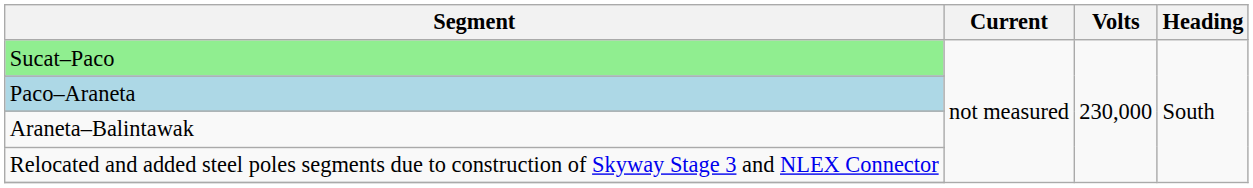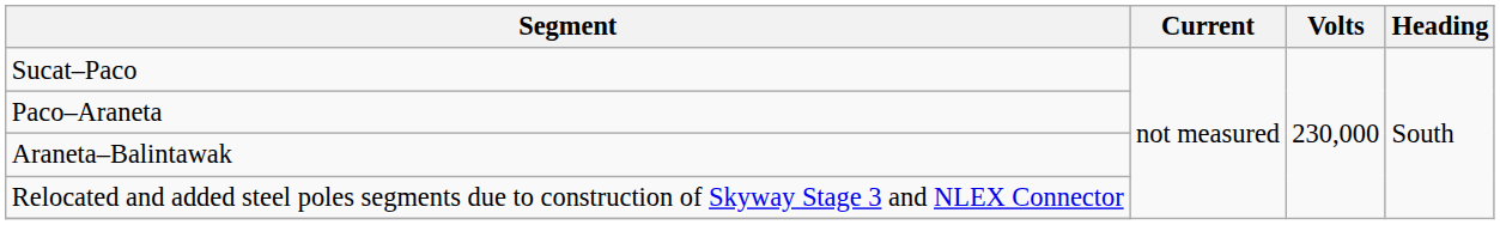Sucat–Paco | Segment: lightgreen background -> no background
Paco–Araneta | Segment: lightblue background -> no background
